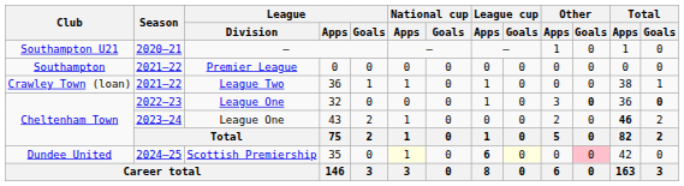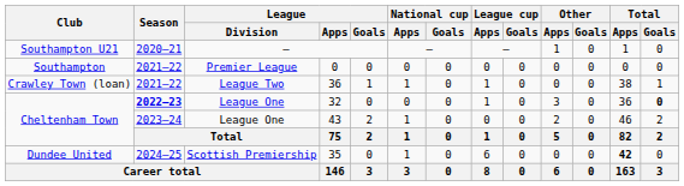32 | Season: normal -> bold
32 | Other / Goals: bold -> normal
43 | Total / Apps: bold -> normal
35 | National cup / Apps: lightyellow background -> no background
35 | League cup / Apps: bold -> normal
35 | League cup / Goals: lightyellow background -> no background
35 | Other / Goals: pink background -> no background
35 | Total / Apps: normal -> bold
